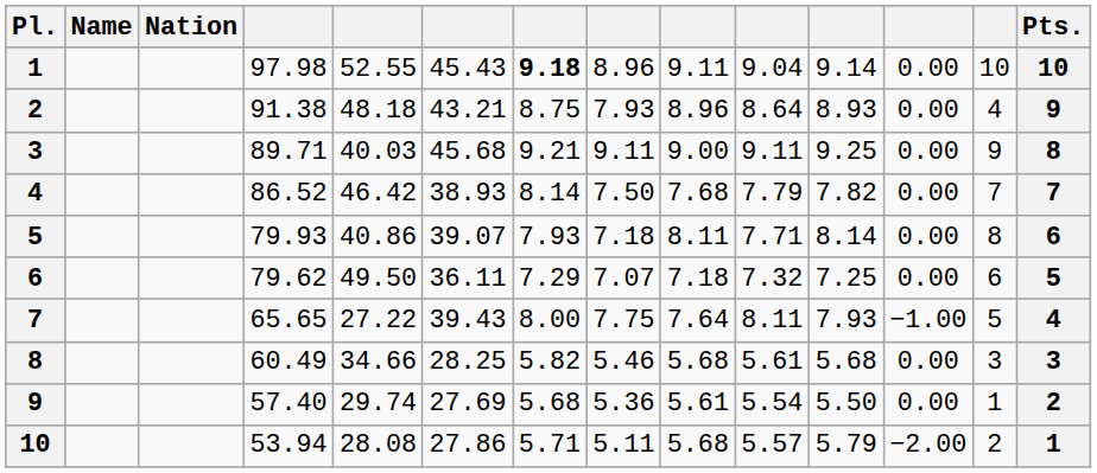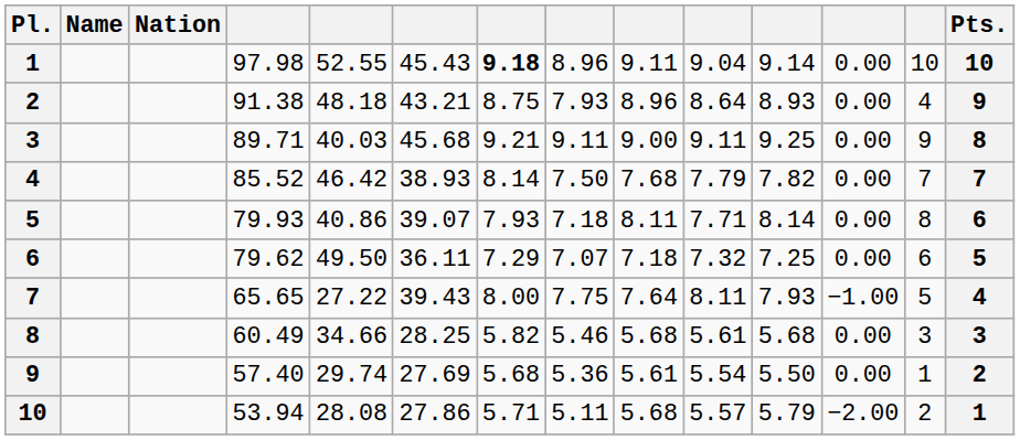row 5 | column 4: 86.52 -> 85.52
